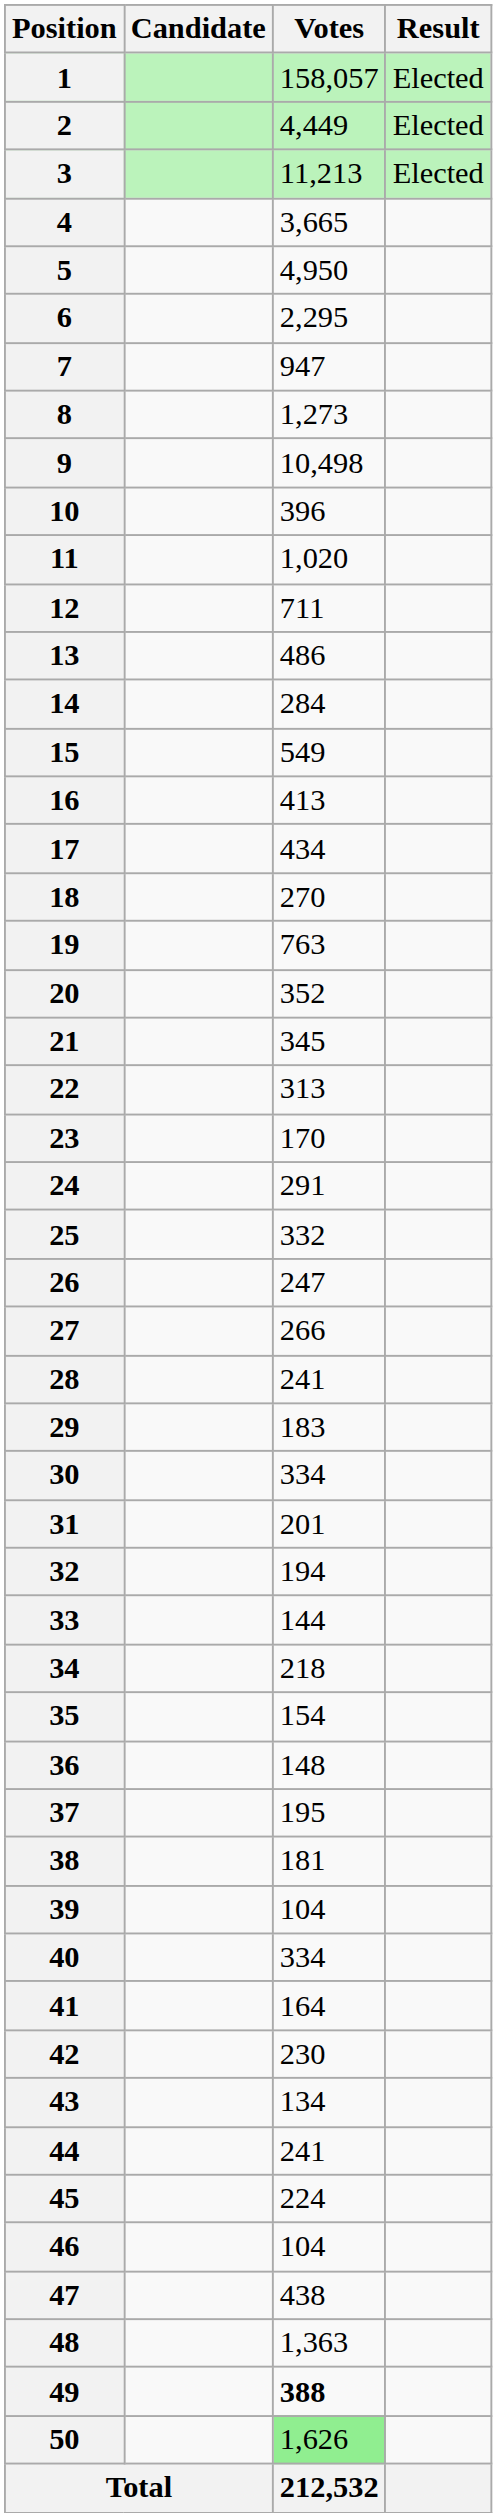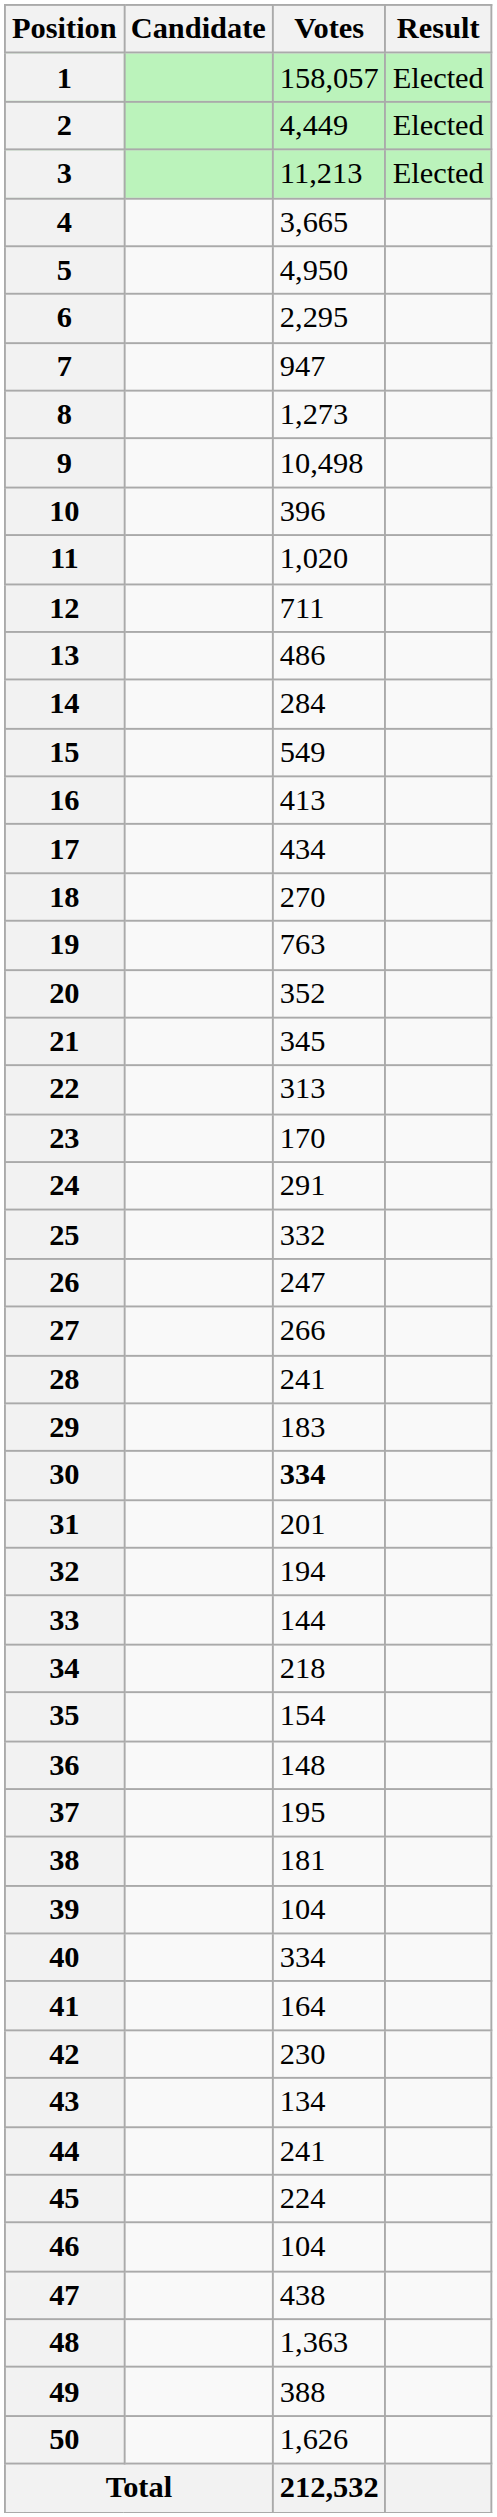30 | Votes: normal -> bold
49 | Votes: bold -> normal
50 | Votes: lightgreen background -> no background
